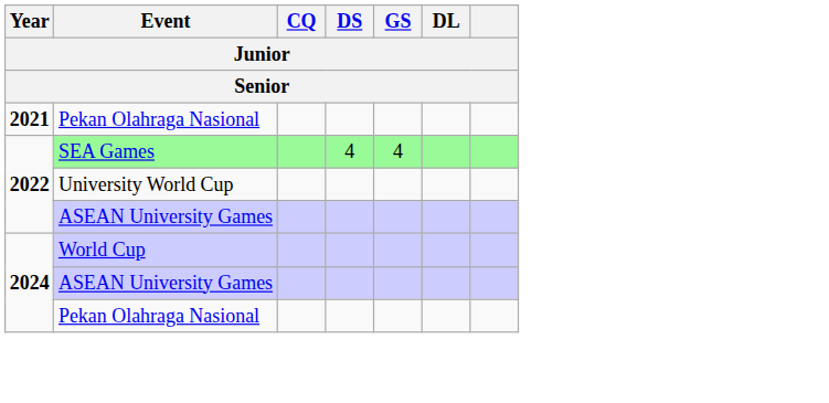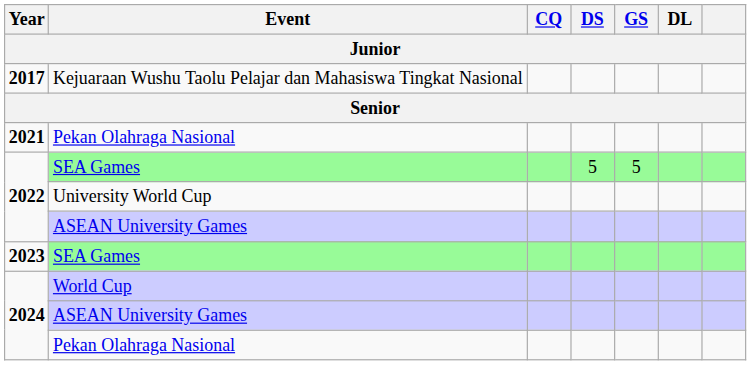+ row: 2017 | Kejuaraan Wushu Taolu Pelajar dan Mahasiswa Tingkat Nasional
2022 / SEA Games | DS: 4 -> 5
2022 / SEA Games | GS: 4 -> 5
+ row: 2023 | SEA Games
